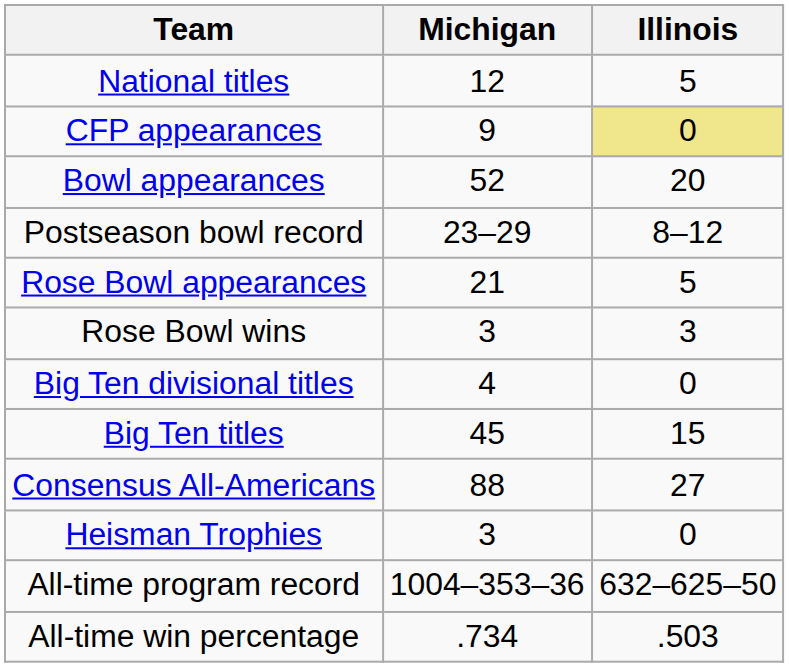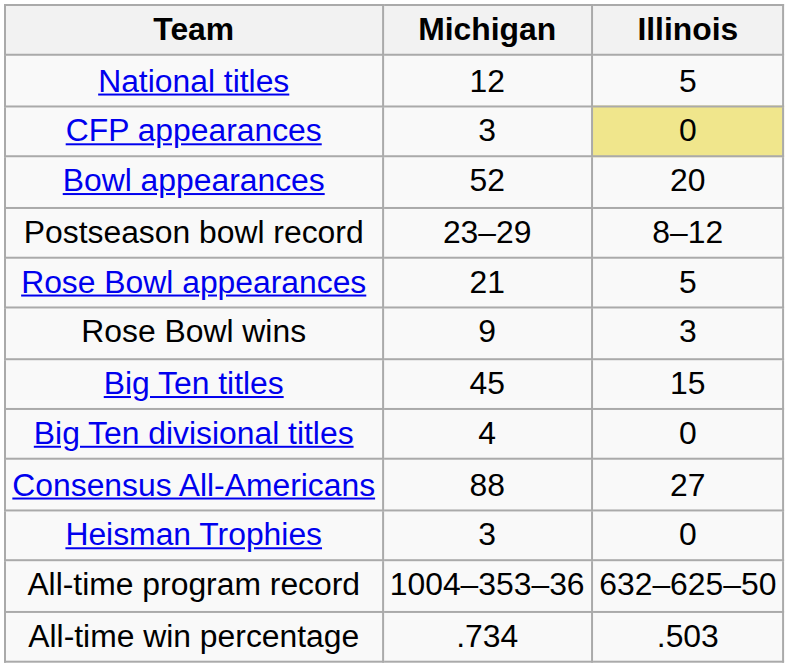CFP appearances | Michigan: 9 -> 3
Rose Bowl wins | Michigan: 3 -> 9
rows swapped: Big Ten divisional titles <-> Big Ten titles
